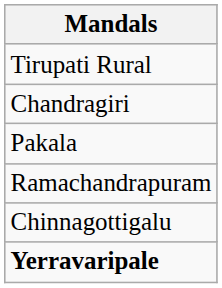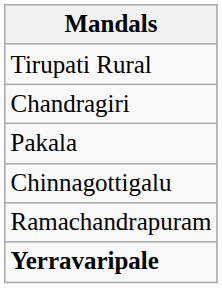row 5 | column 1: Ramachandrapuram -> Chinnagottigalu
row 6 | column 1: Chinnagottigalu -> Ramachandrapuram
